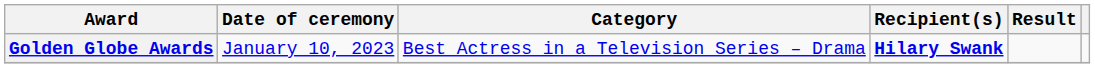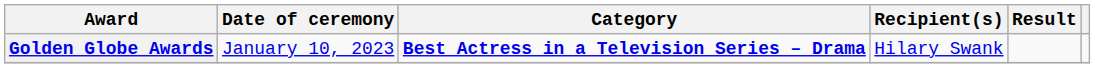Golden Globe Awards | Category: normal -> bold
Golden Globe Awards | Recipient(s): bold -> normal
